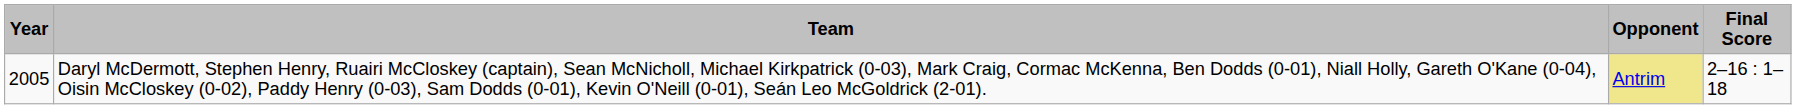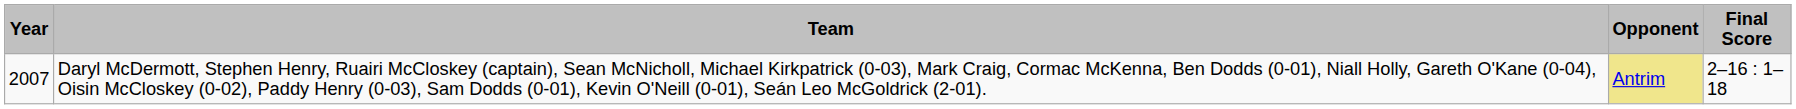row 2 | Year: 2005 -> 2007
